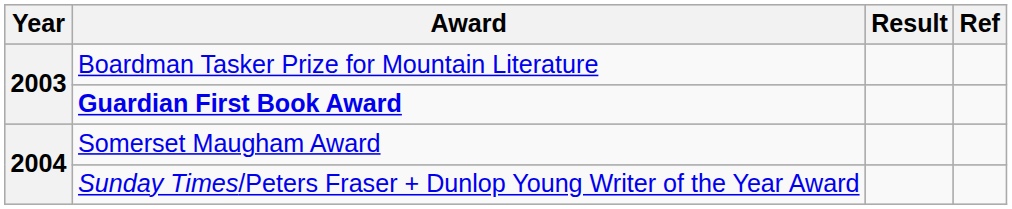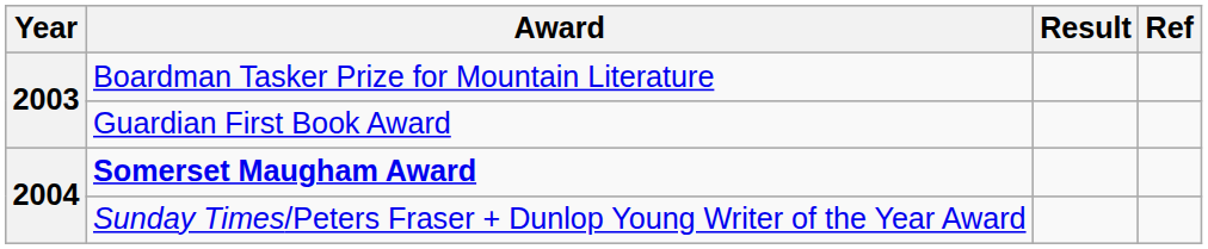Guardian First Book Award | Award: bold -> normal
Somerset Maugham Award | Award: normal -> bold
